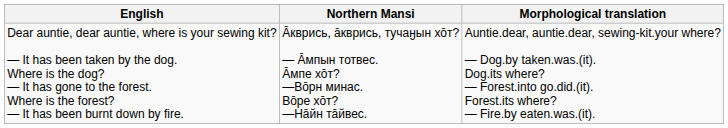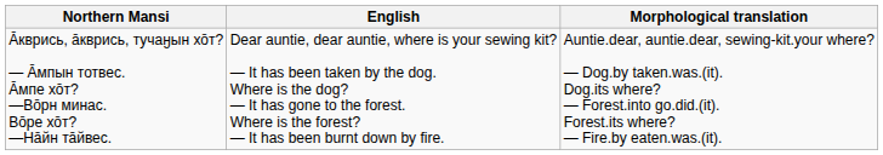columns swapped: Northern Mansi <-> English
